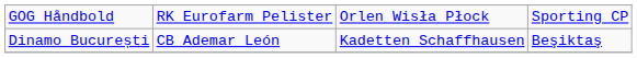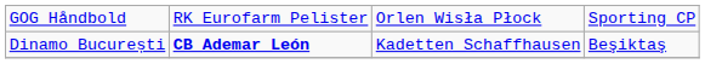Dinamo București | column 2: normal -> bold
